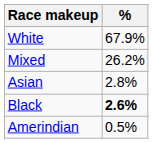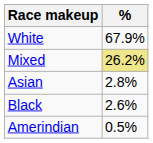Mixed | %: no background -> khaki background
Black | %: bold -> normal
